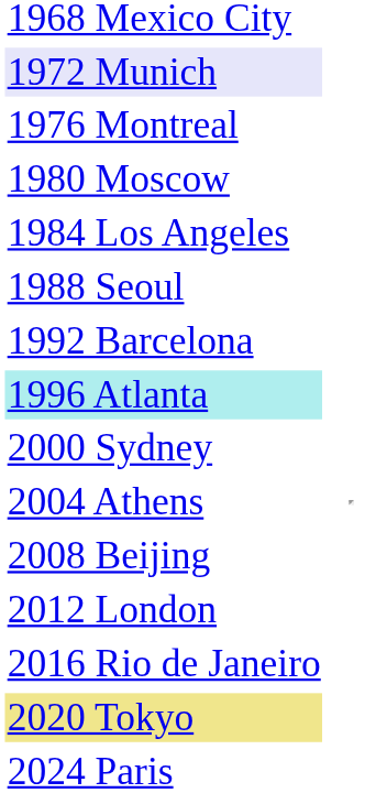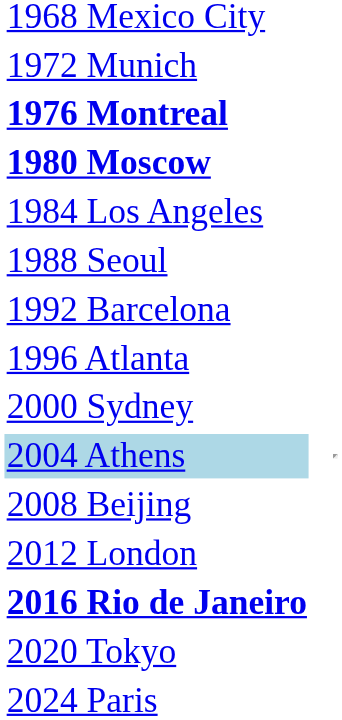1972 Munich | column 1: lavender background -> no background
1976 Montreal | column 1: normal -> bold
1980 Moscow | column 1: normal -> bold
1996 Atlanta | column 1: paleturquoise background -> no background
2004 Athens | column 1: no background -> lightblue background
2016 Rio de Janeiro | column 1: normal -> bold
2020 Tokyo | column 1: khaki background -> no background
